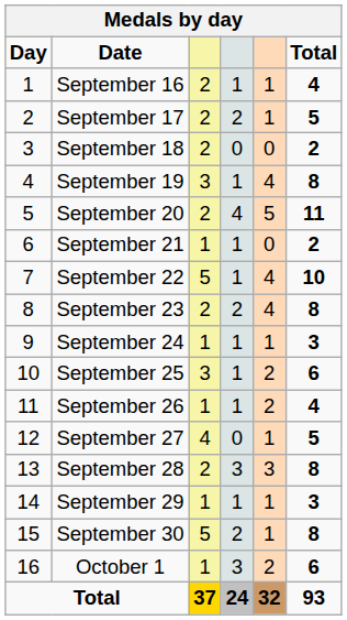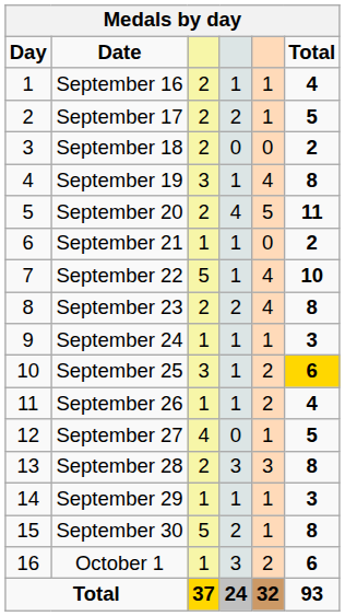September 25 | Total: no background -> gold background
